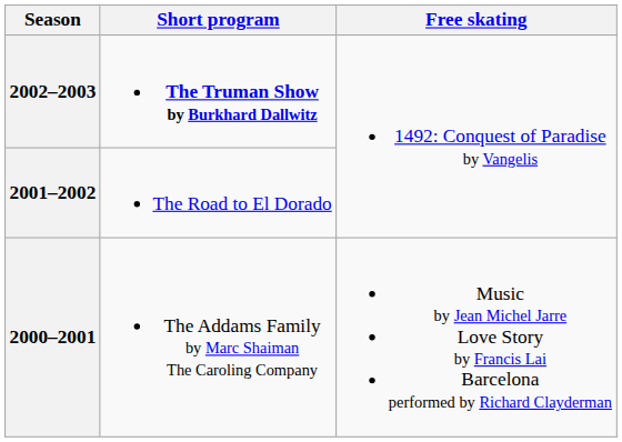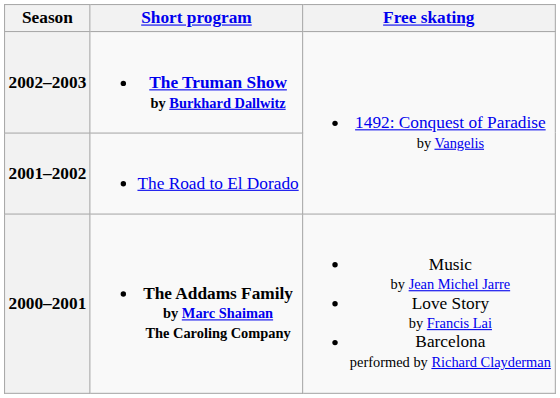2000–2001 | Short program: normal -> bold
